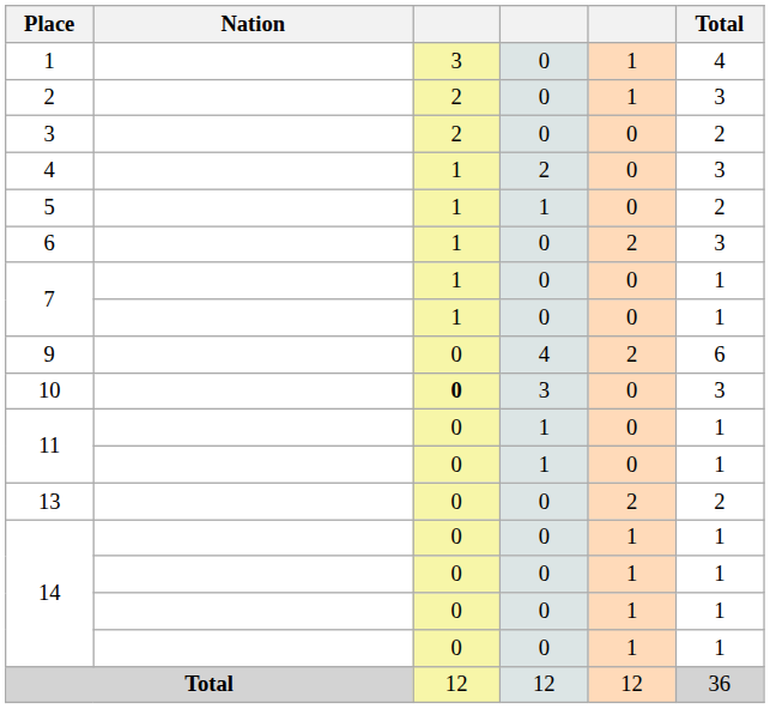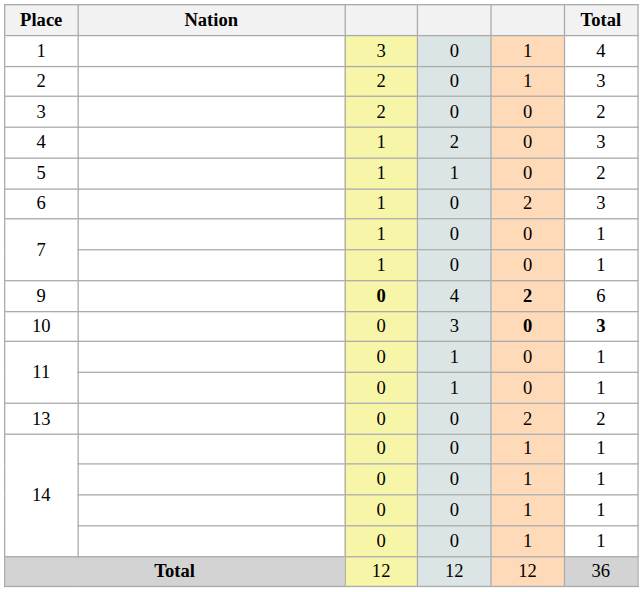9 | column 3: normal -> bold
9 | column 5: normal -> bold
10 | column 3: bold -> normal
10 | column 5: normal -> bold
10 | Total: normal -> bold
